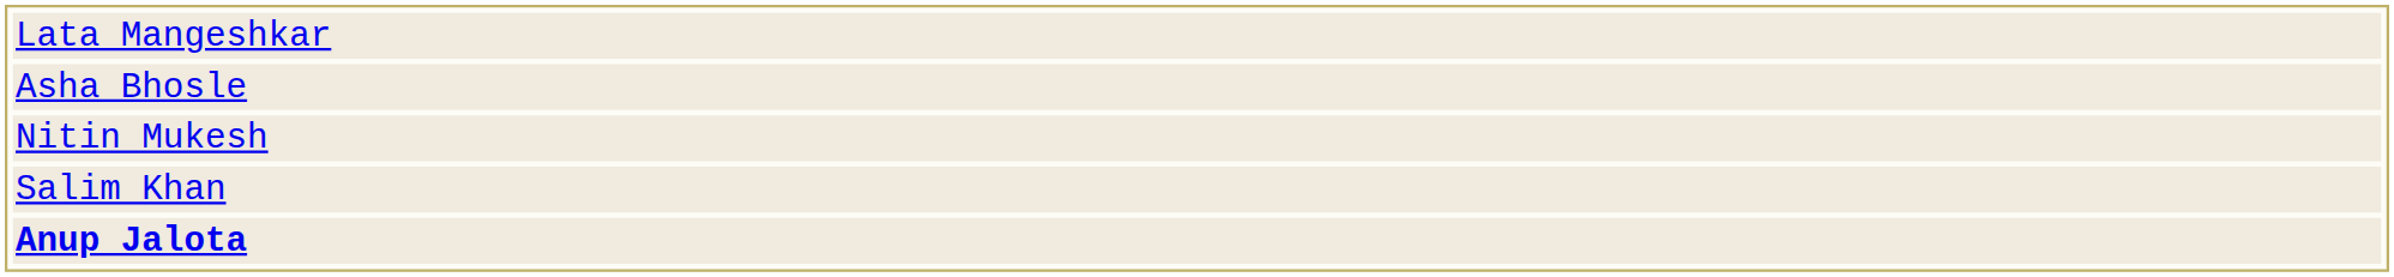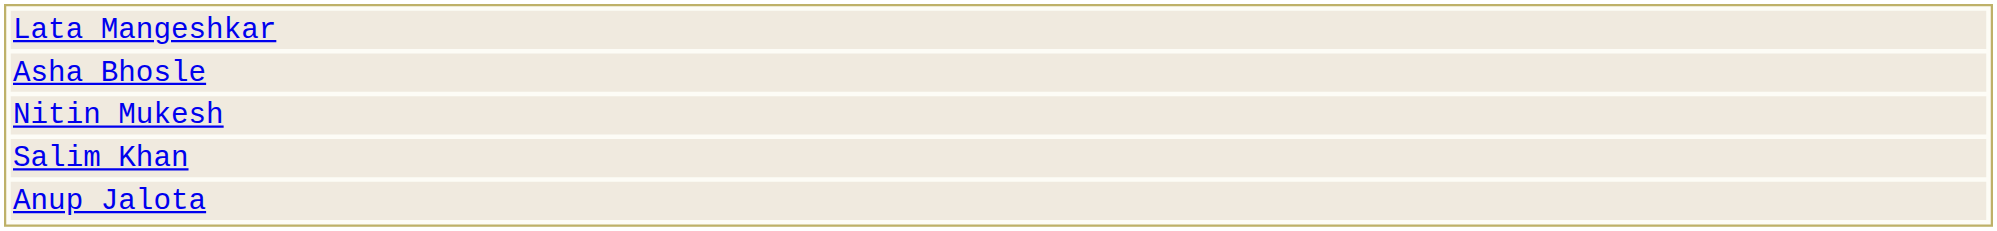row 5 | column 1: bold -> normal
